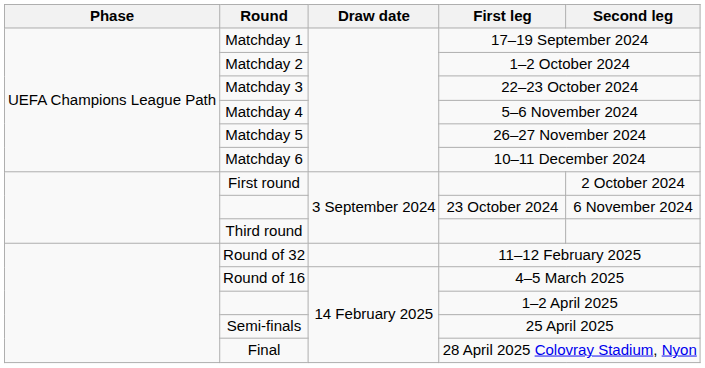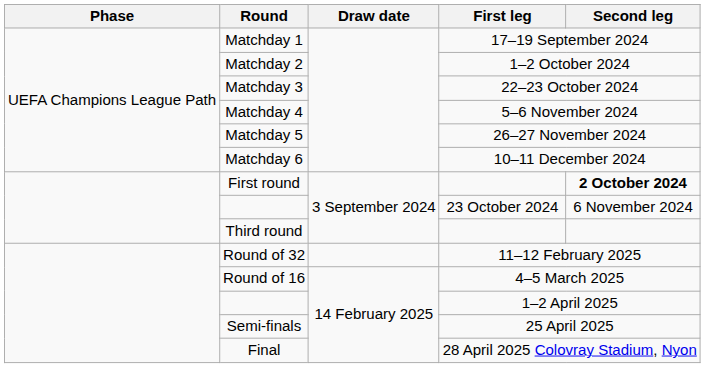First round | Second leg: normal -> bold
